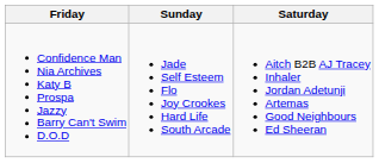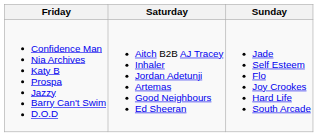columns swapped: Saturday <-> Sunday
